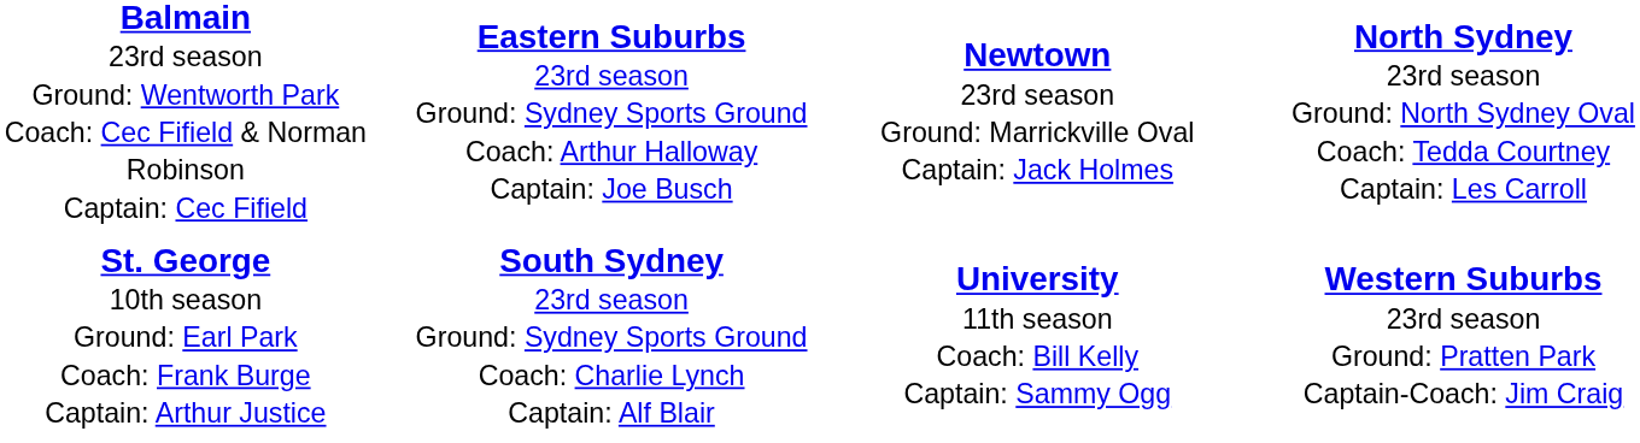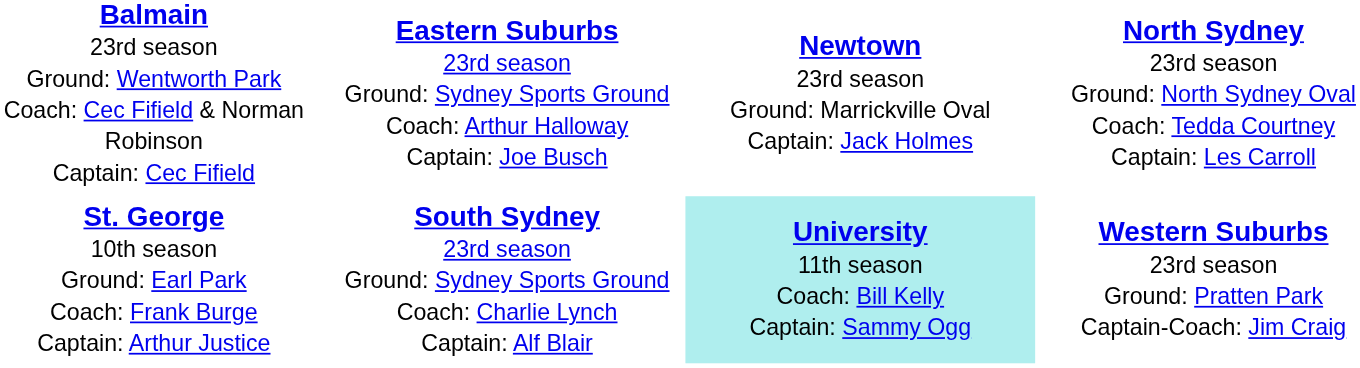row 2 | column 3: no background -> paleturquoise background
